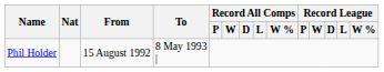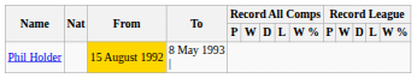Phil Holder | From: no background -> gold background
